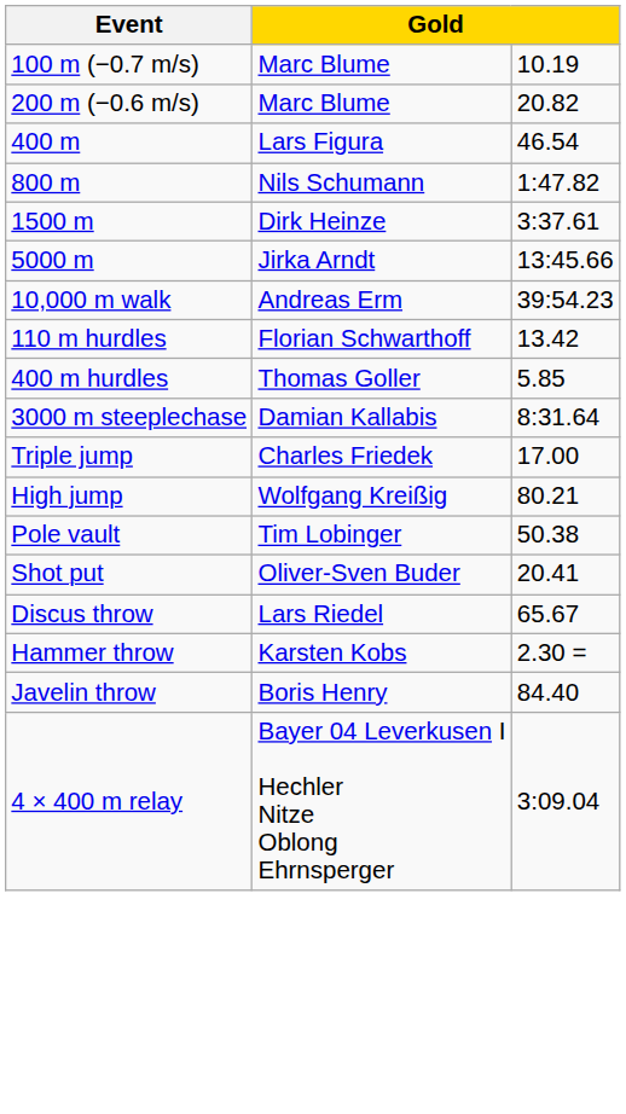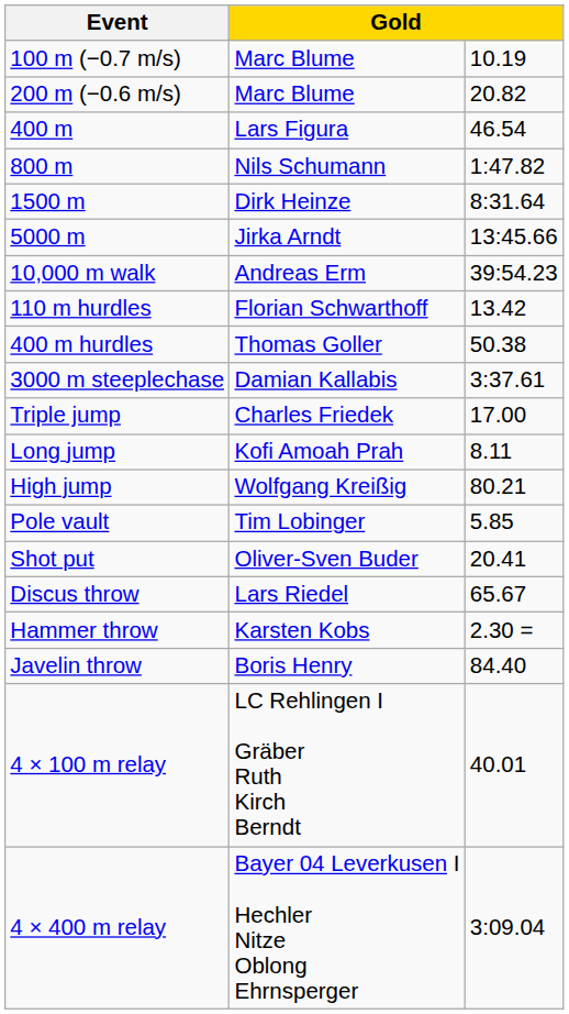1500 m | column 3: 3:37.61 -> 8:31.64
400 m hurdles | column 3: 5.85 -> 50.38
3000 m steeplechase | column 3: 8:31.64 -> 3:37.61
+ row: Long jump | Kofi Amoah Prah | 8.11
Pole vault | column 3: 50.38 -> 5.85
+ row: 4 × 100 m relay | LC Rehlingen I Gräber Ruth Kirch Berndt | 40.01
